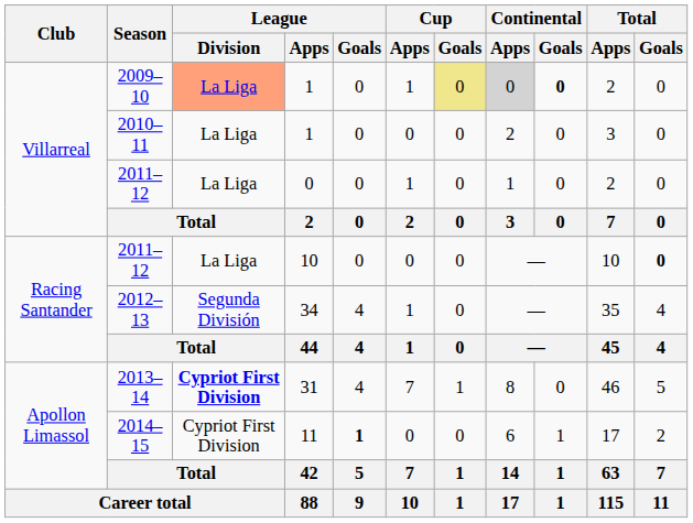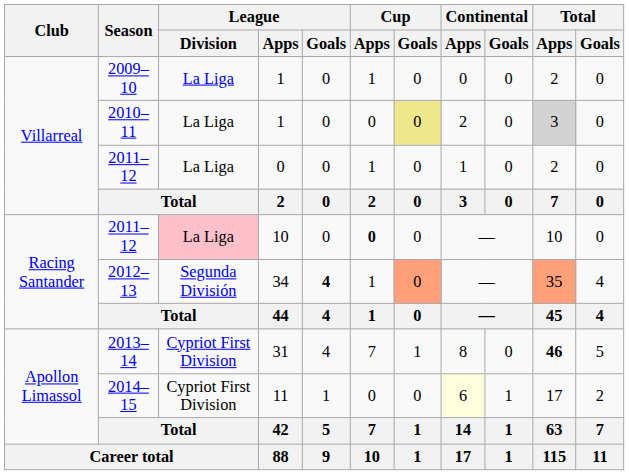2009–10 | League / Division: lightsalmon background -> no background
2009–10 | Cup / Goals: khaki background -> no background
2009–10 | Continental / Apps: lightgrey background -> no background
2009–10 | Continental / Goals: bold -> normal
2010–11 | Cup / Goals: no background -> khaki background
2010–11 | Total / Apps: no background -> lightgrey background
2011–12 / 10 | League / Division: no background -> pink background
2011–12 / 10 | Cup / Apps: normal -> bold
2011–12 / 10 | Total / Goals: bold -> normal
2012–13 | League / Goals: normal -> bold
2012–13 | Cup / Goals: no background -> lightsalmon background
2012–13 | Total / Apps: no background -> lightsalmon background
2013–14 | League / Division: bold -> normal
2013–14 | Total / Apps: normal -> bold
2014–15 | League / Goals: bold -> normal
2014–15 | Continental / Apps: no background -> lightyellow background
